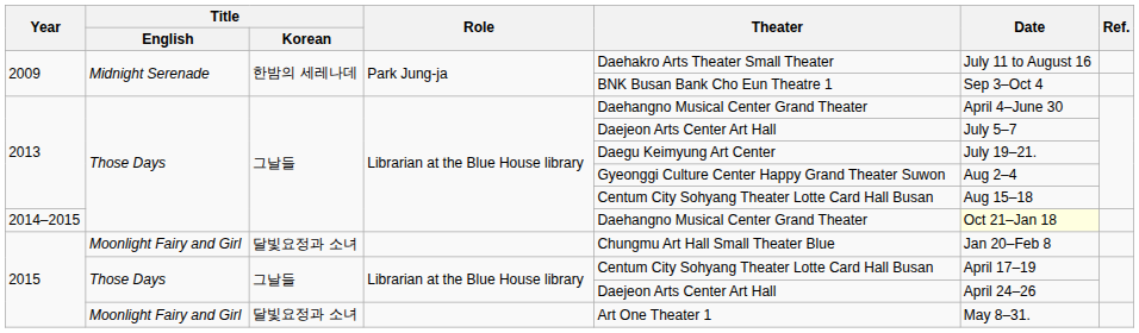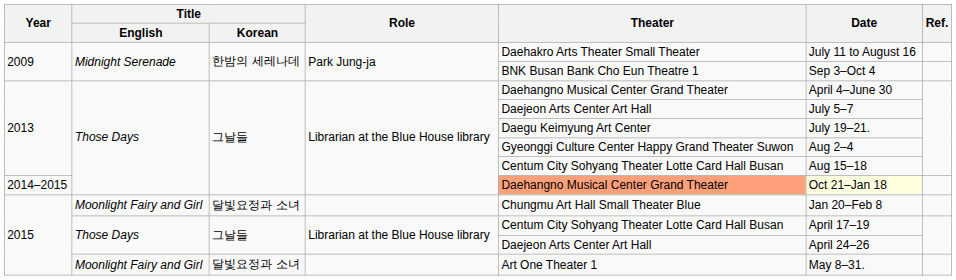2014–2015 | Theater: no background -> lightsalmon background
